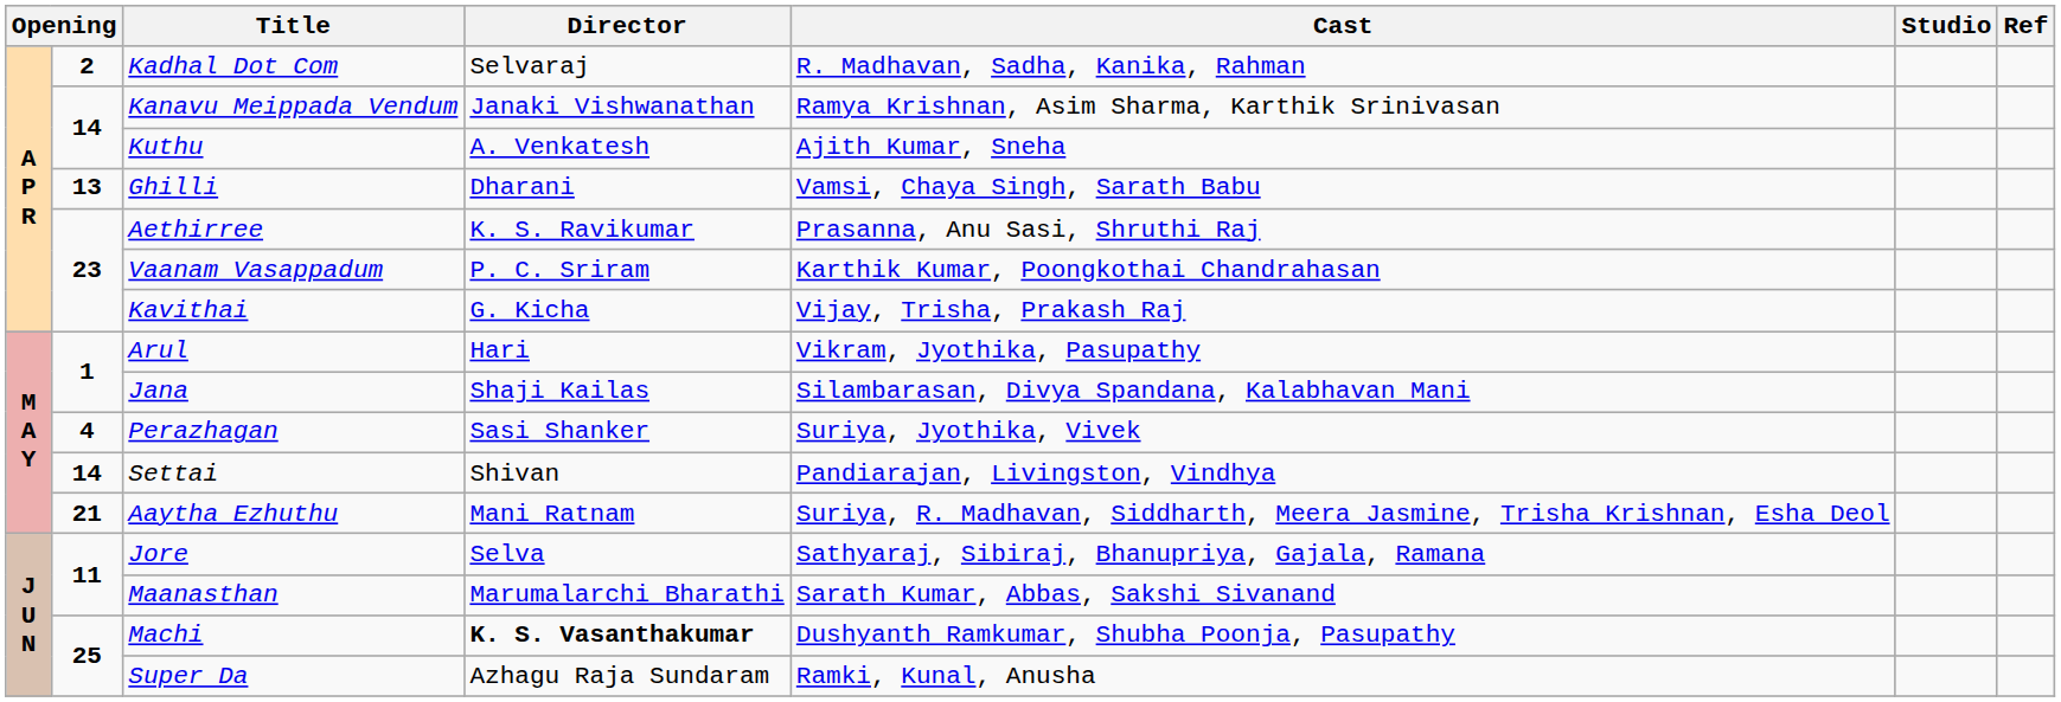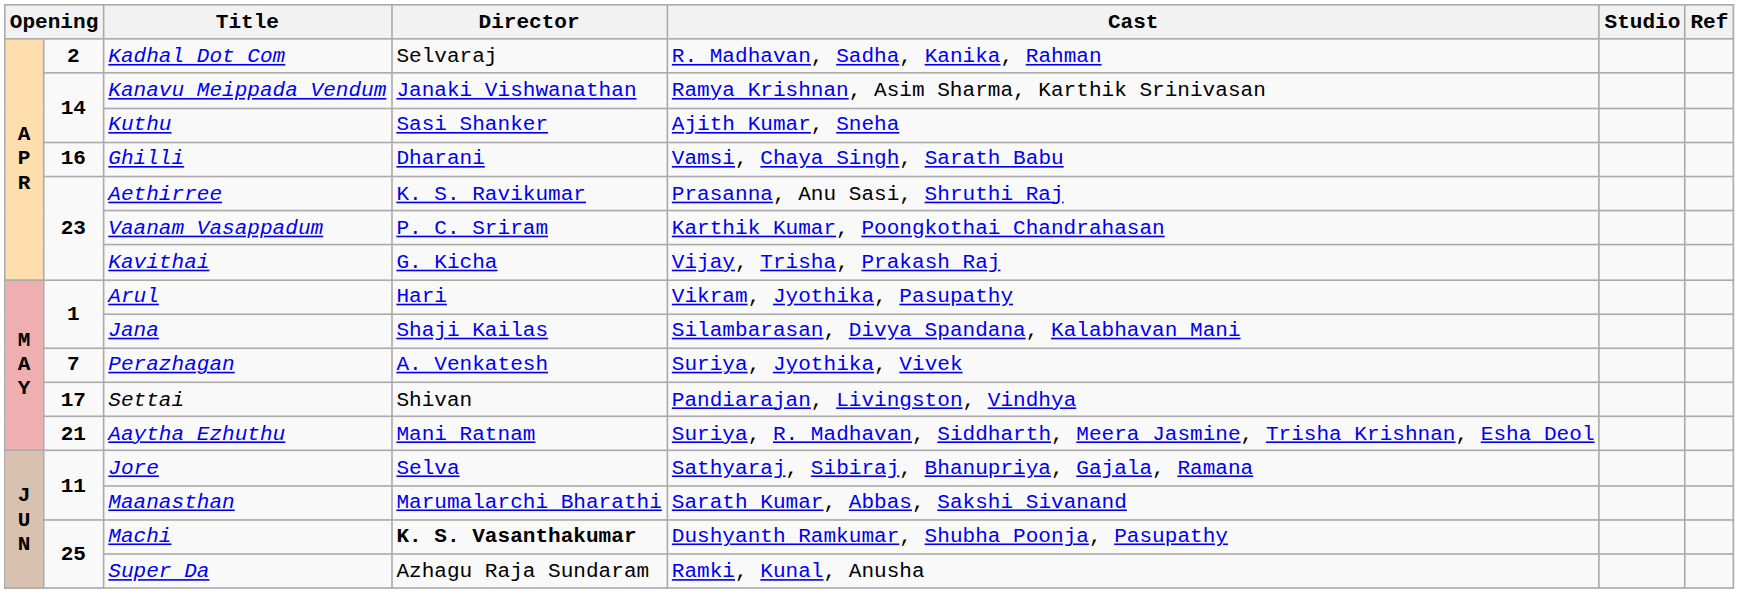Kuthu | Director: A. Venkatesh -> Sasi Shanker
Ghilli | column 2: 13 -> 16
Perazhagan | column 2: 4 -> 7
Perazhagan | Director: Sasi Shanker -> A. Venkatesh
Settai | column 2: 14 -> 17
